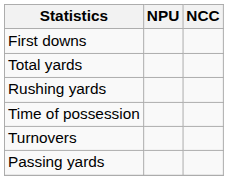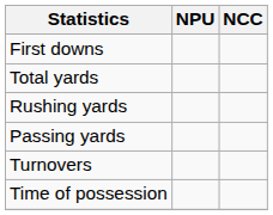rows swapped: Passing yards <-> Time of possession
